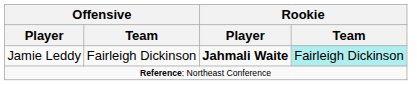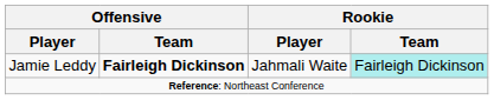Jamie Leddy | Offensive / Team: normal -> bold
Jamie Leddy | Rookie / Player: bold -> normal
